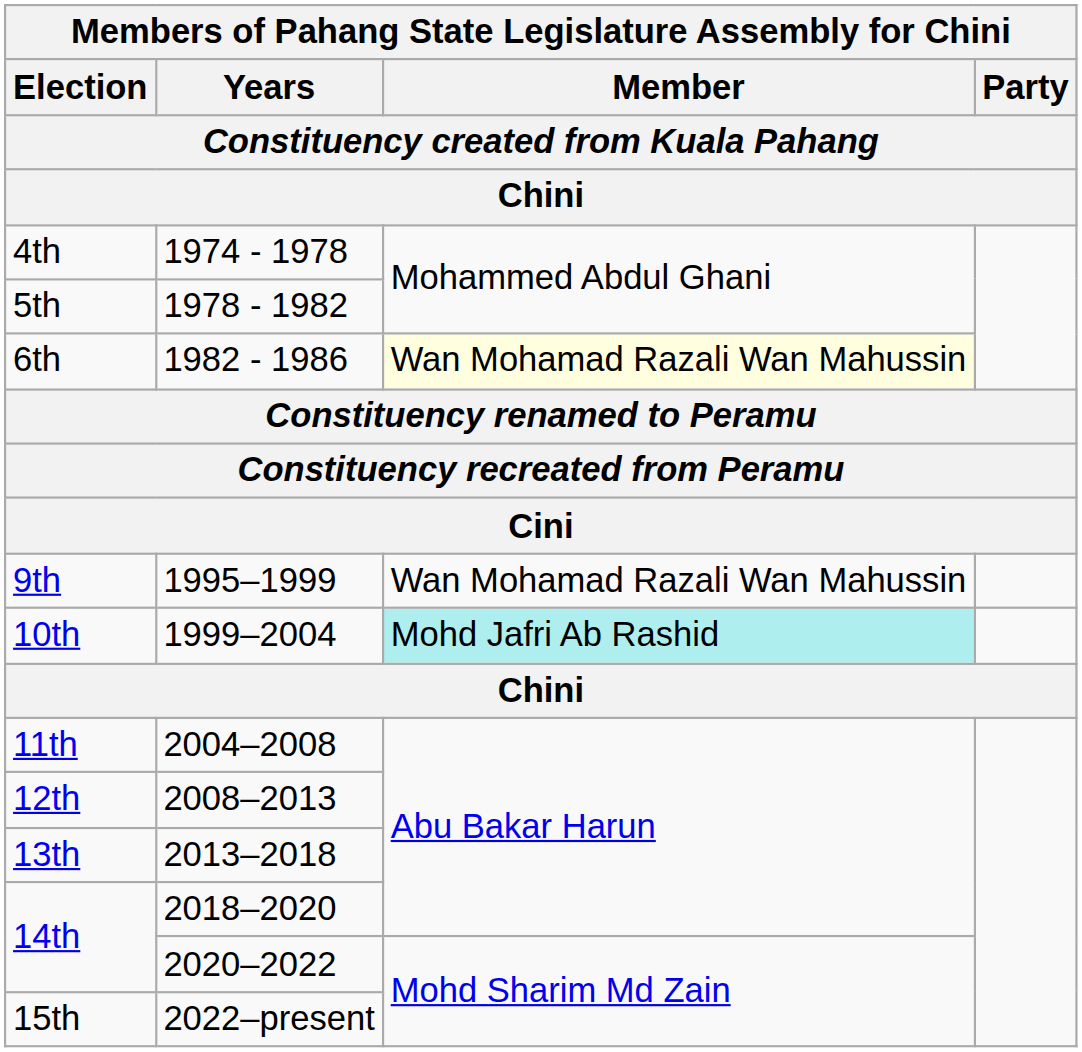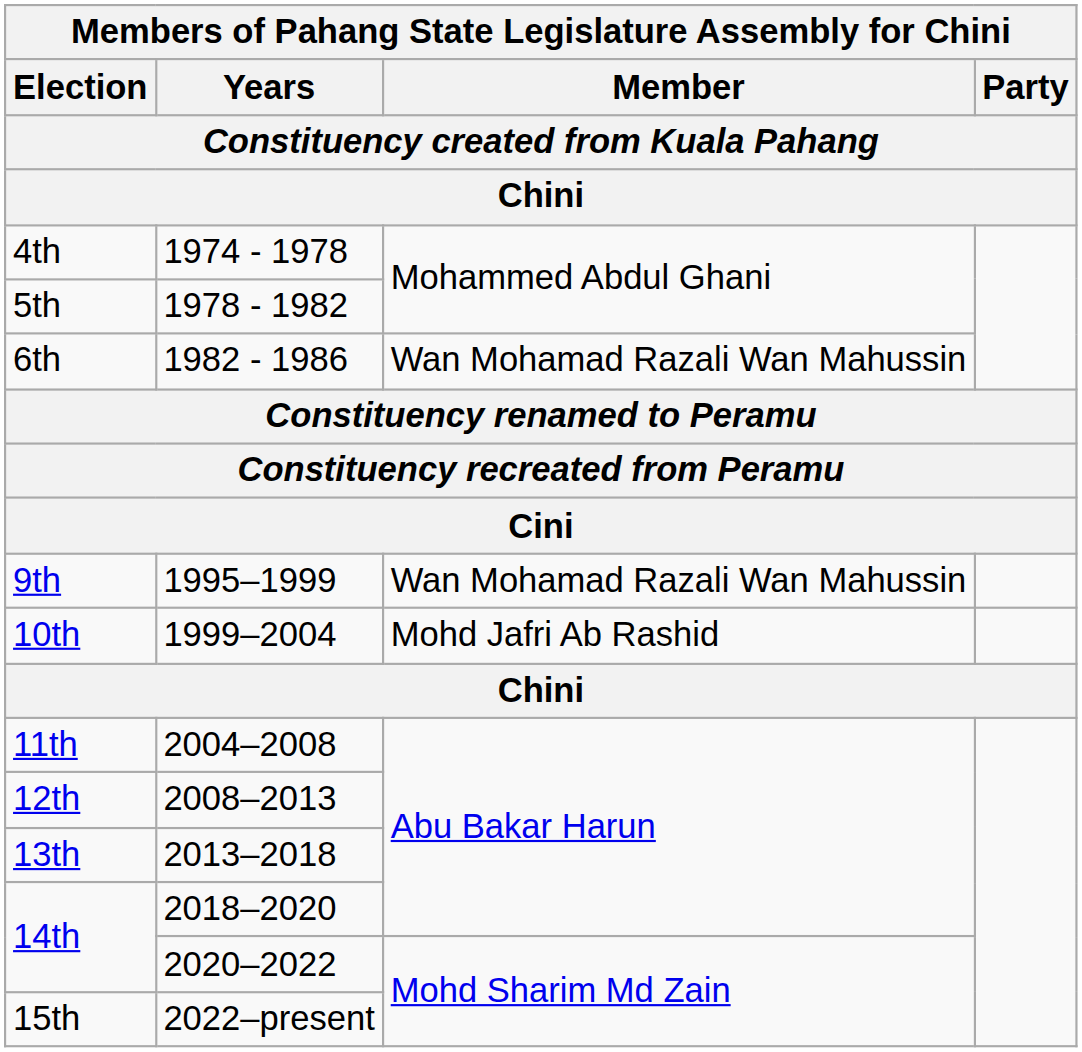6th | Member: lightyellow background -> no background
10th | Member: paleturquoise background -> no background
